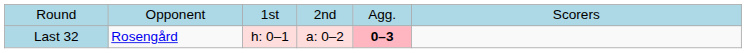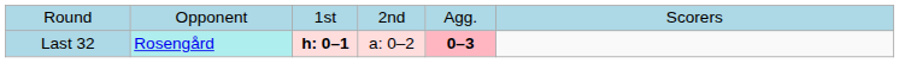Last 32 | column 2: no background -> paleturquoise background
Last 32 | column 3: normal -> bold
